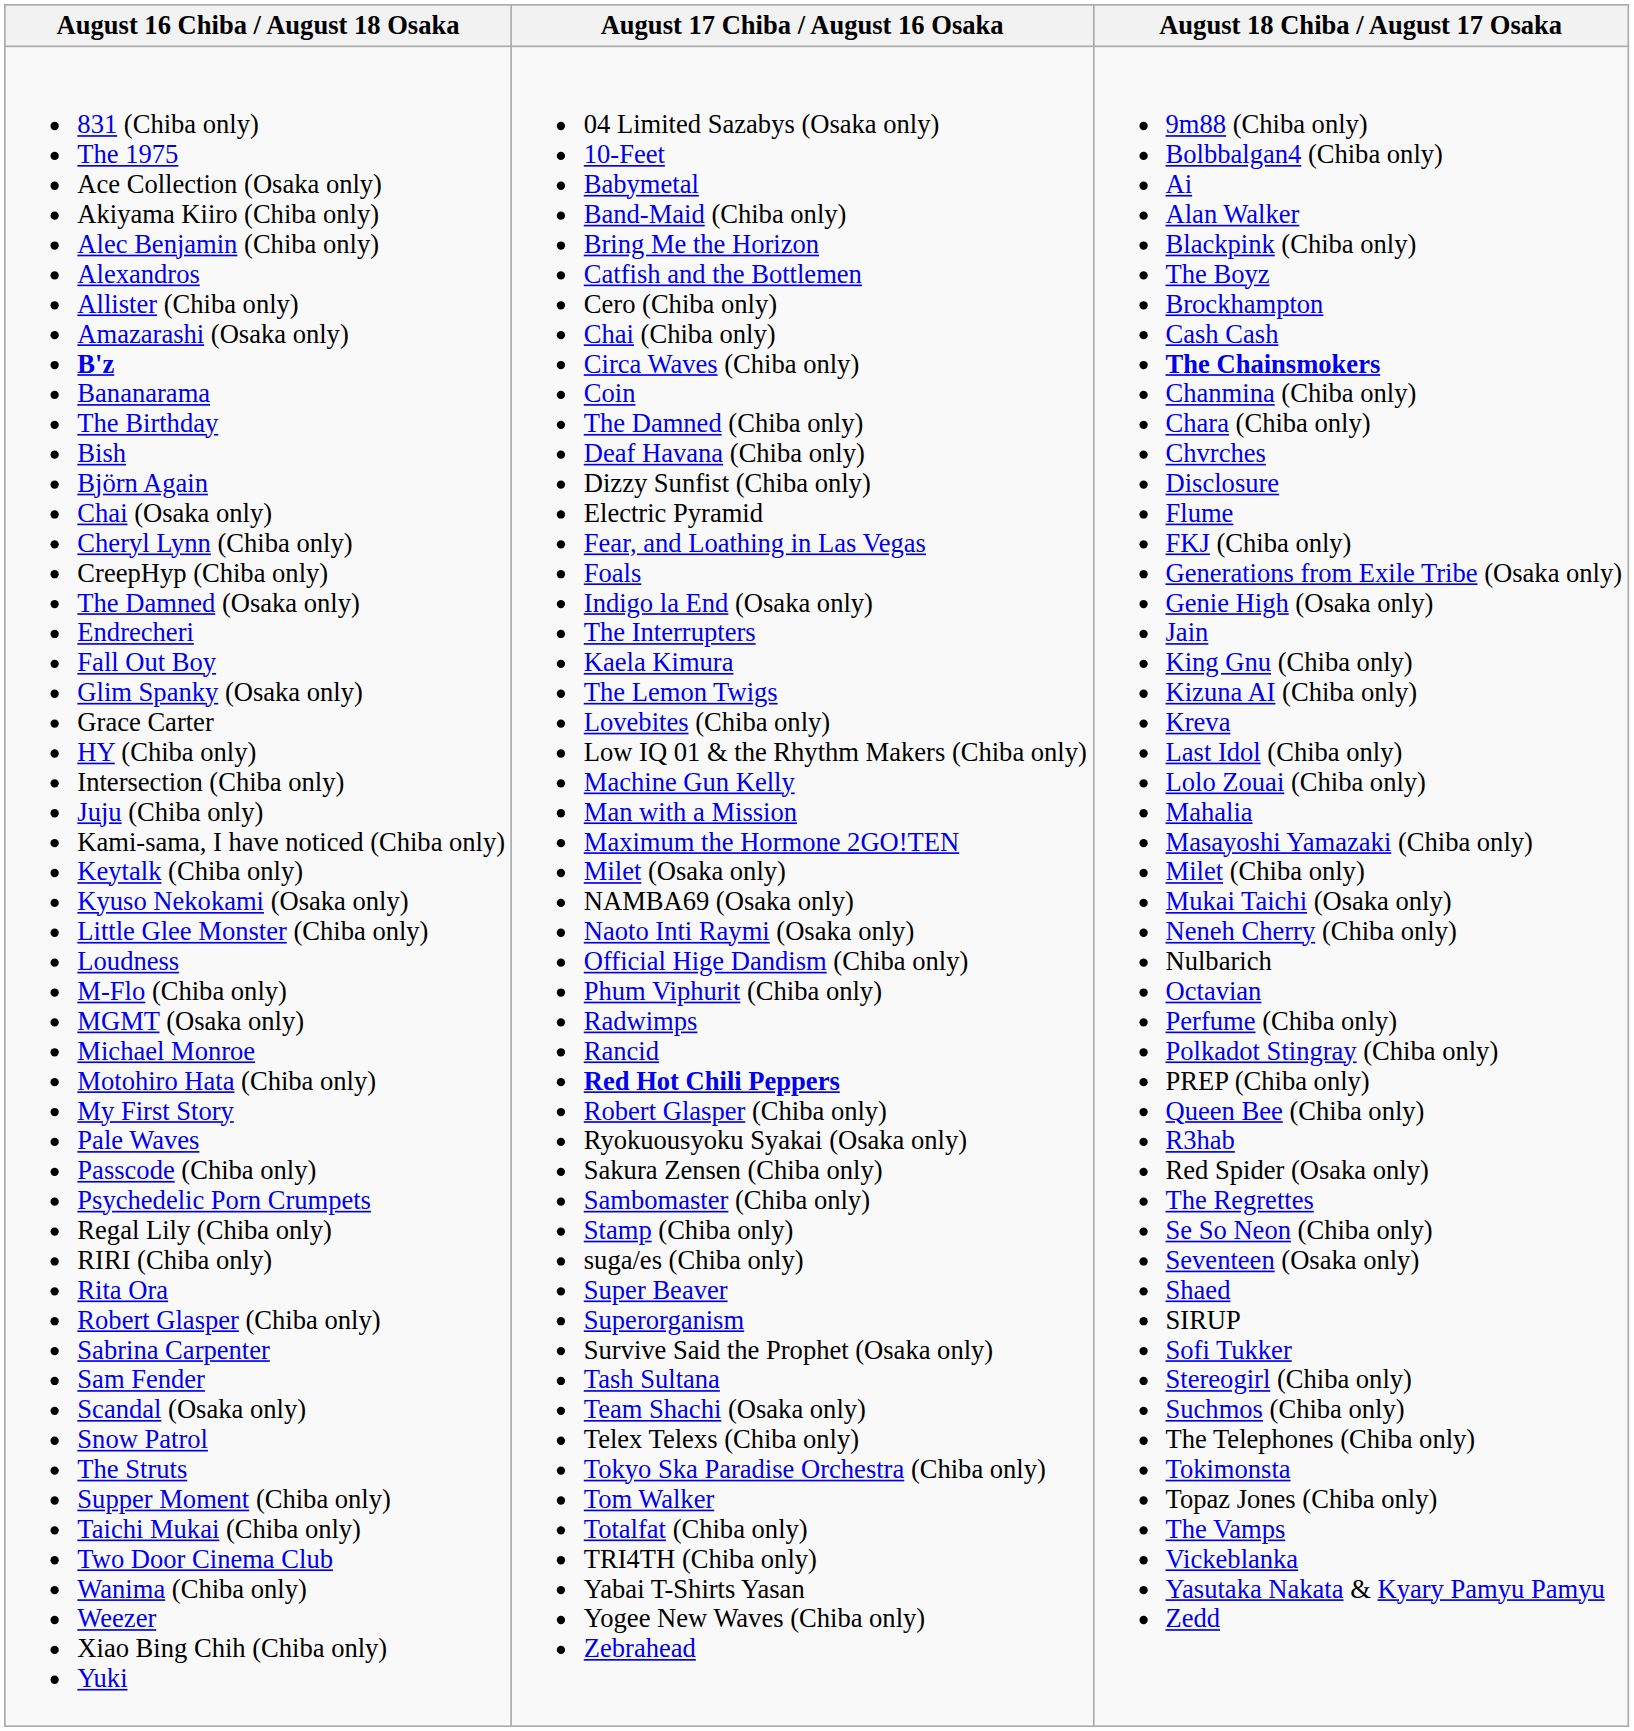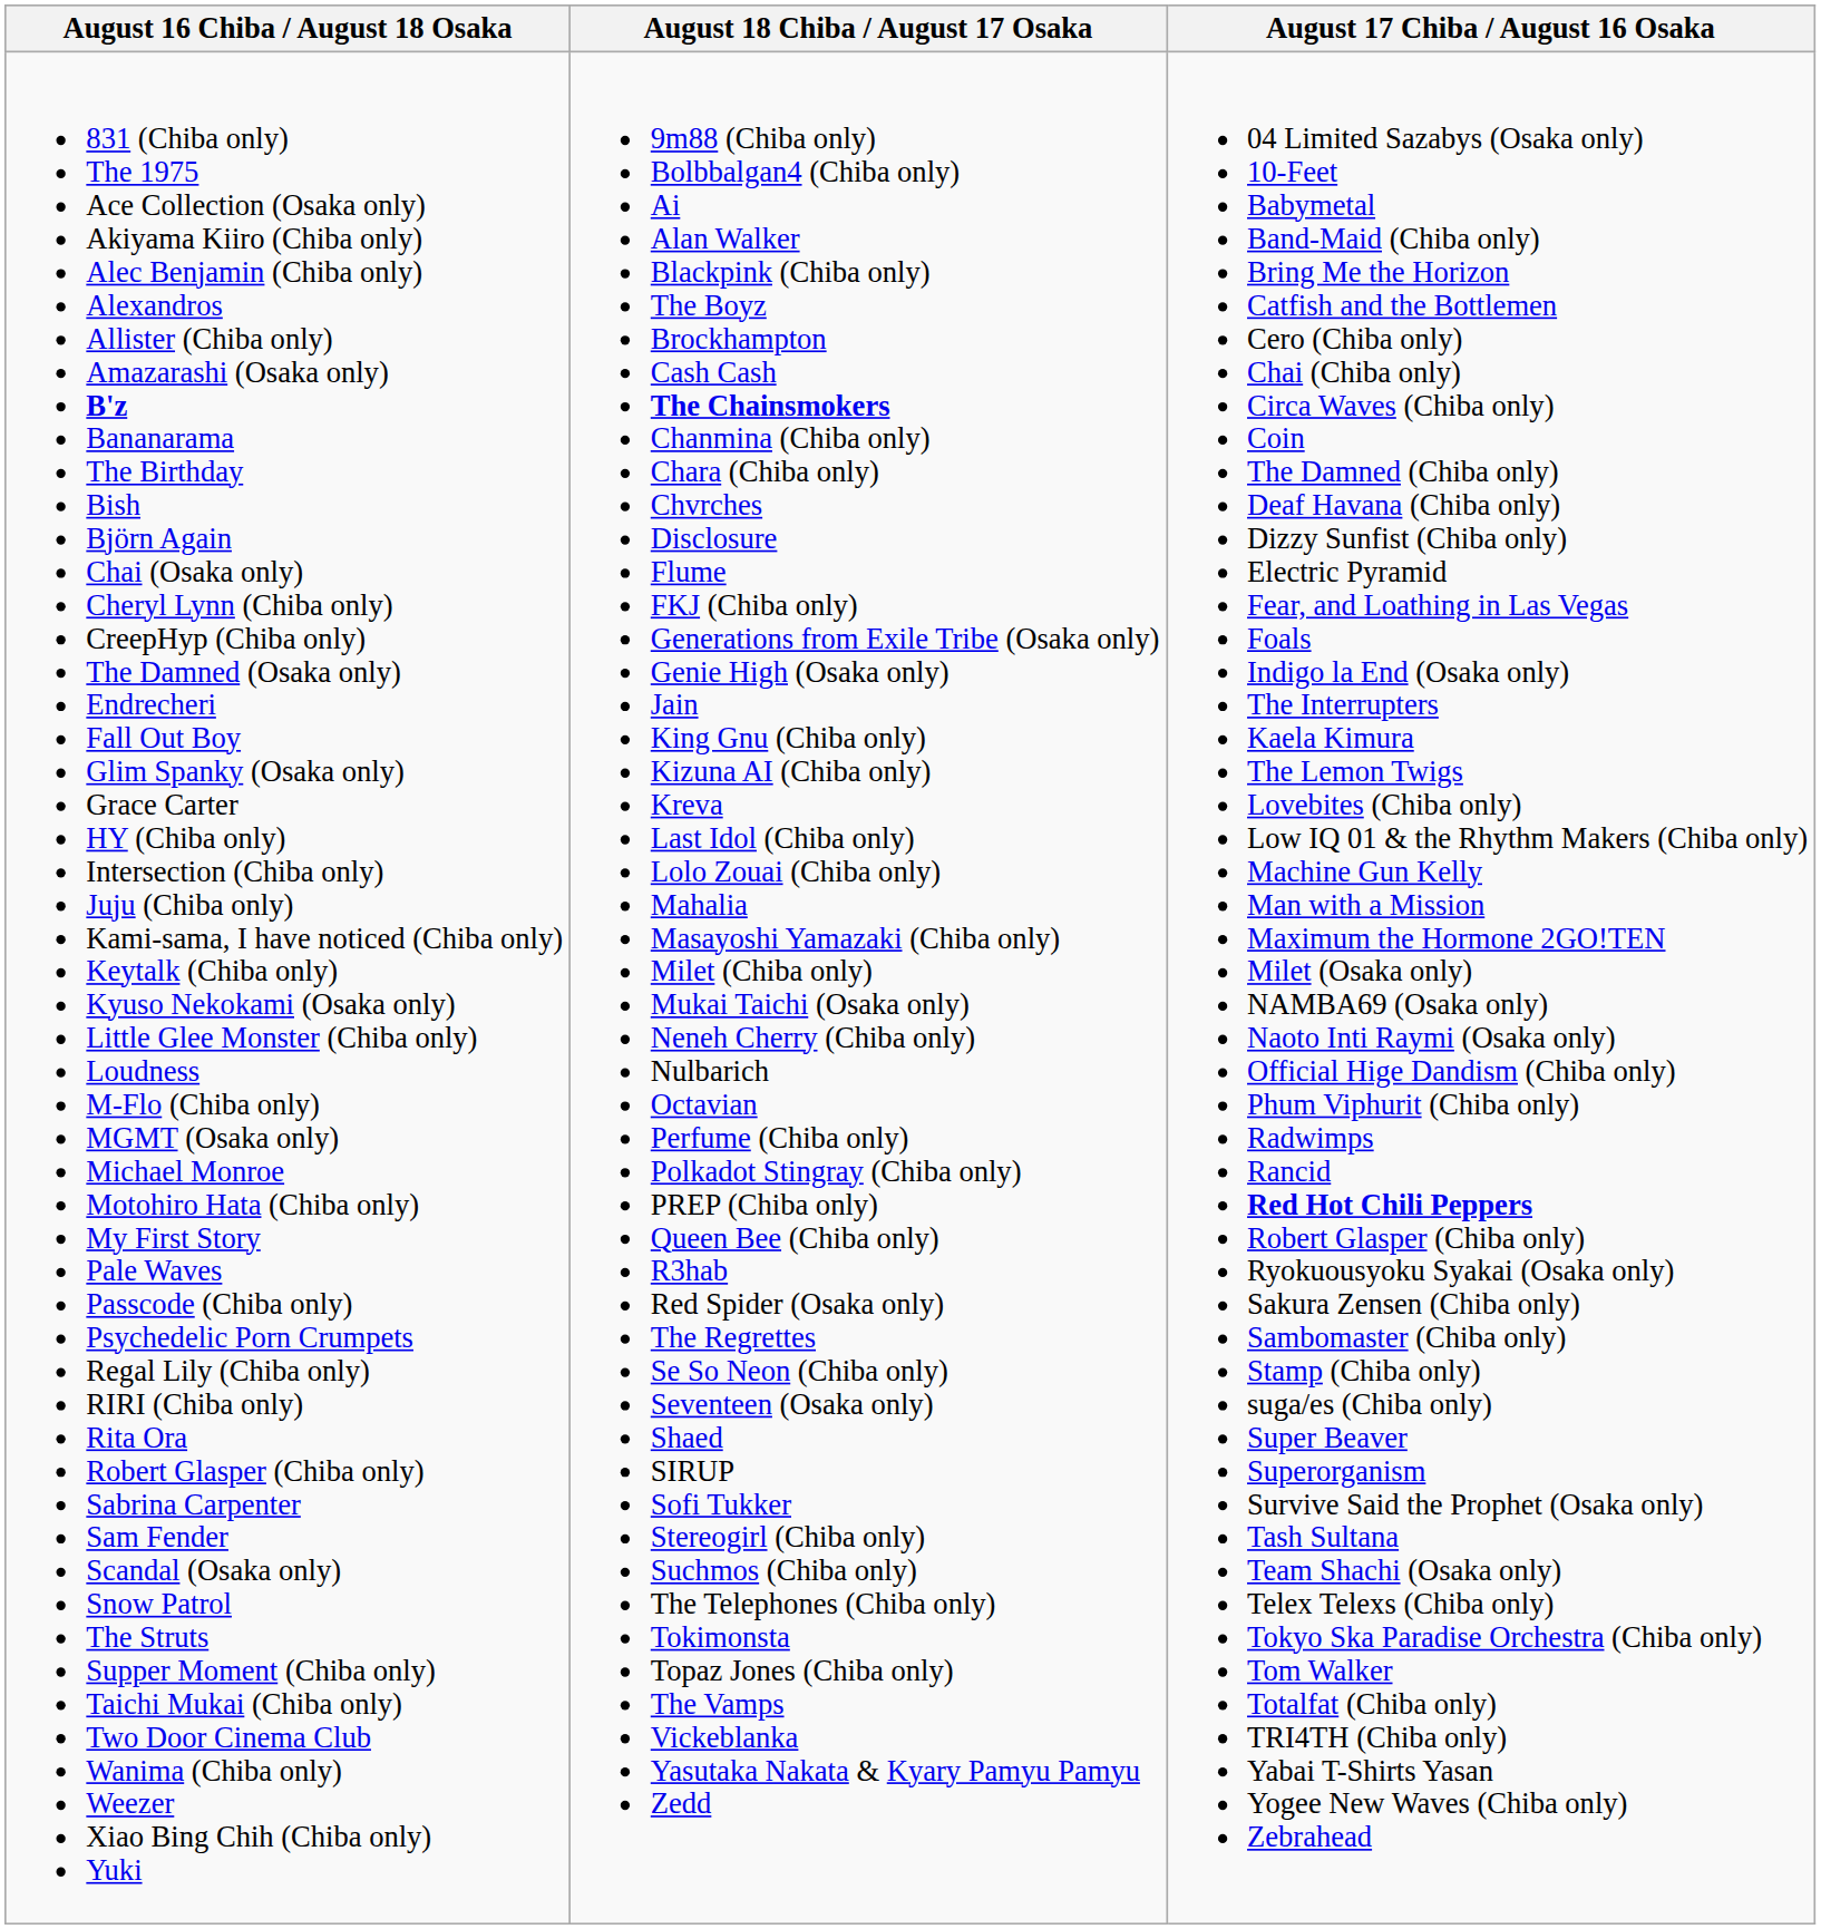columns swapped: August 17 Chiba / August 16 Osaka <-> August 18 Chiba / August 17 Osaka
